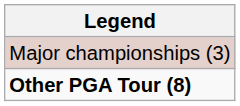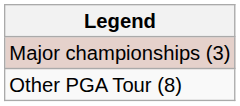row 3 | column 1: bold -> normal
